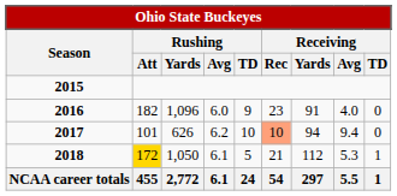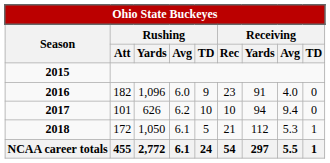2017 | Ohio State Buckeyes / Receiving / Rec: lightsalmon background -> no background
2018 | Ohio State Buckeyes / Rushing / Att: gold background -> no background
